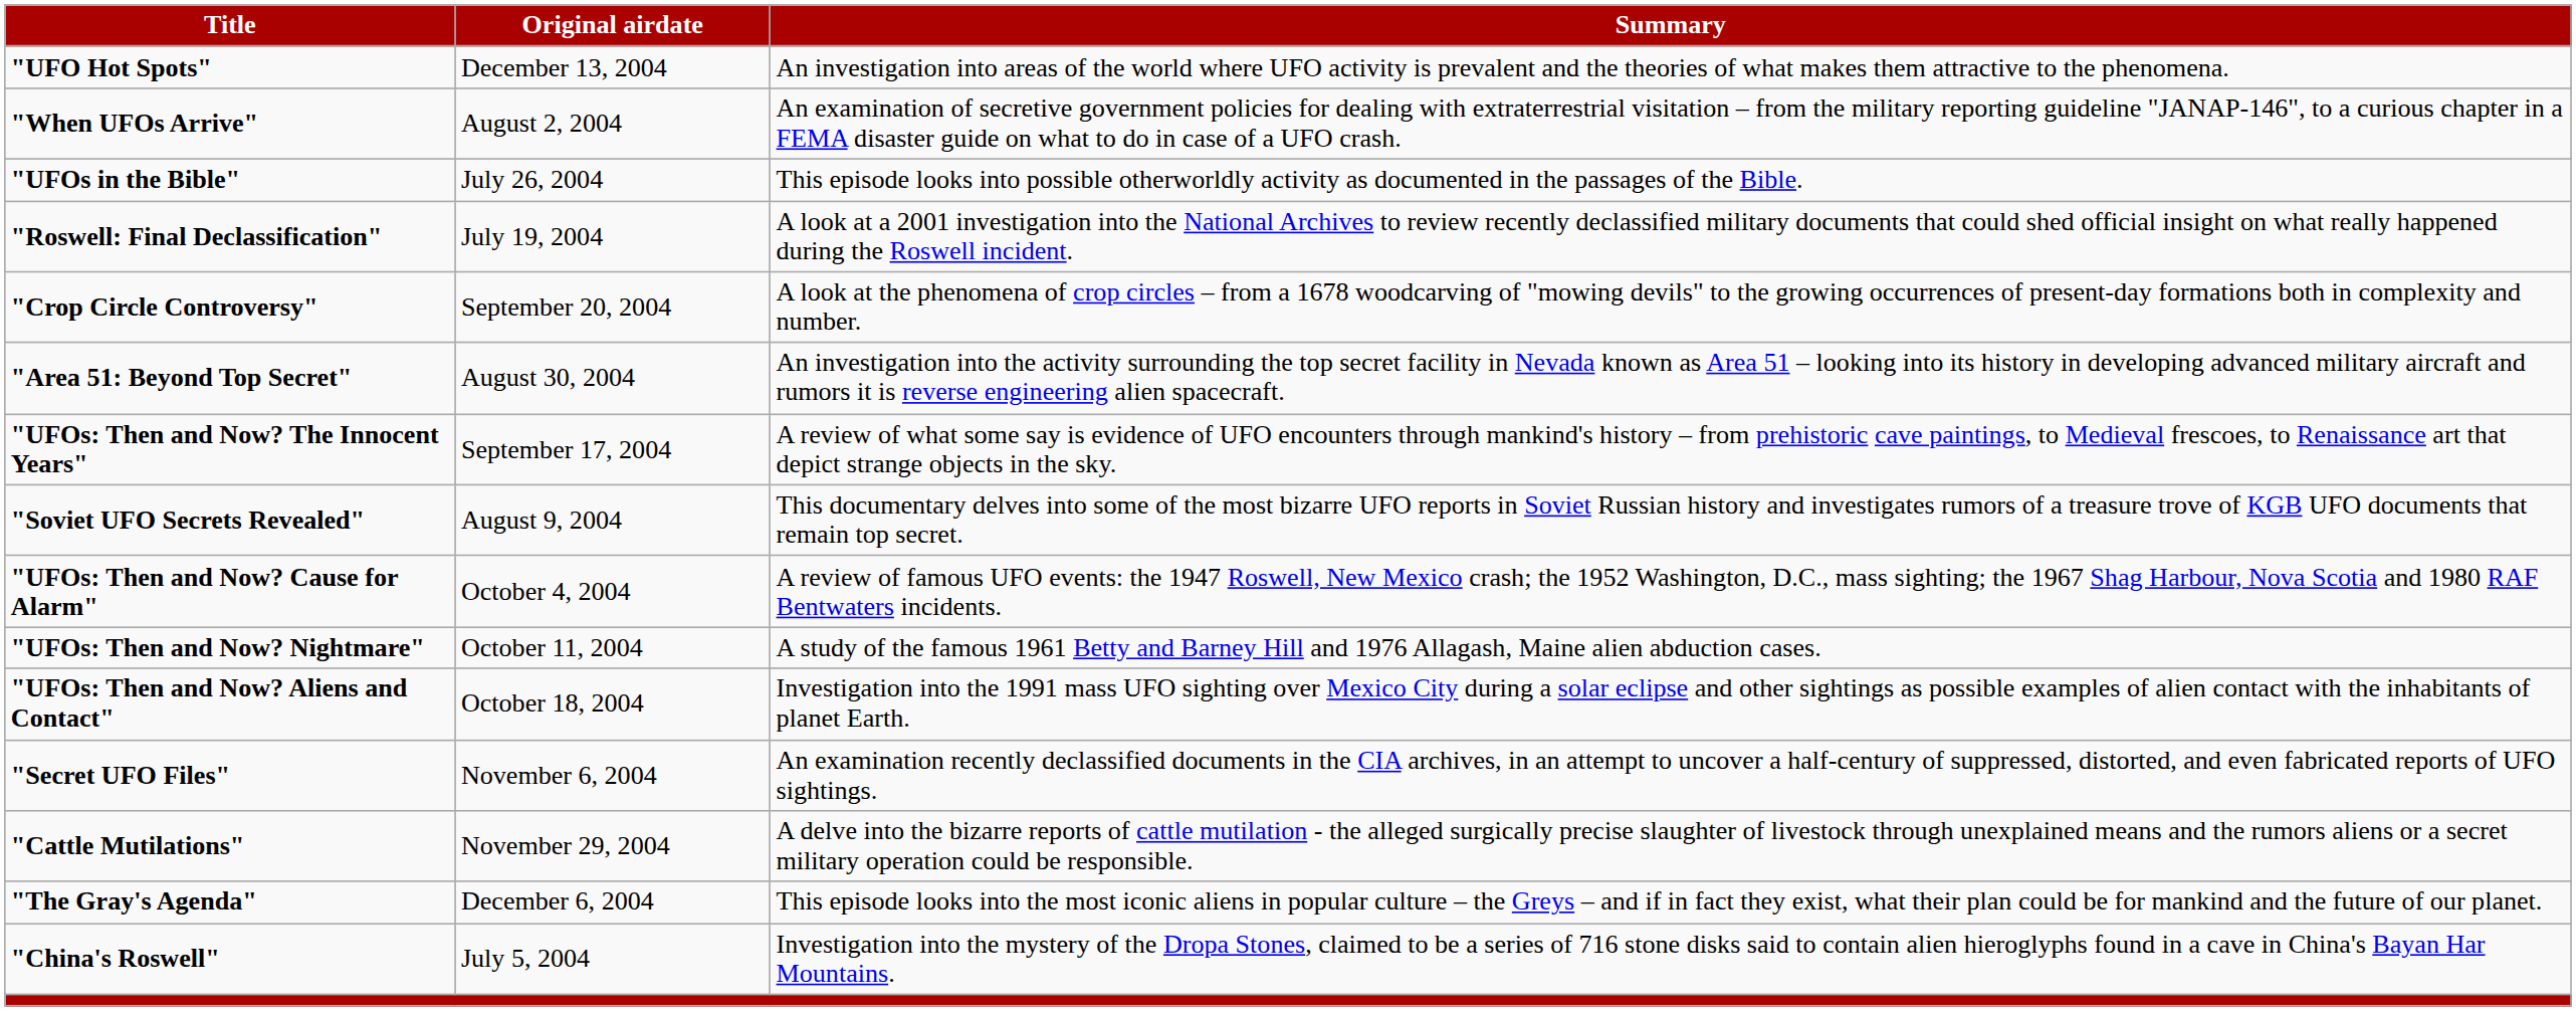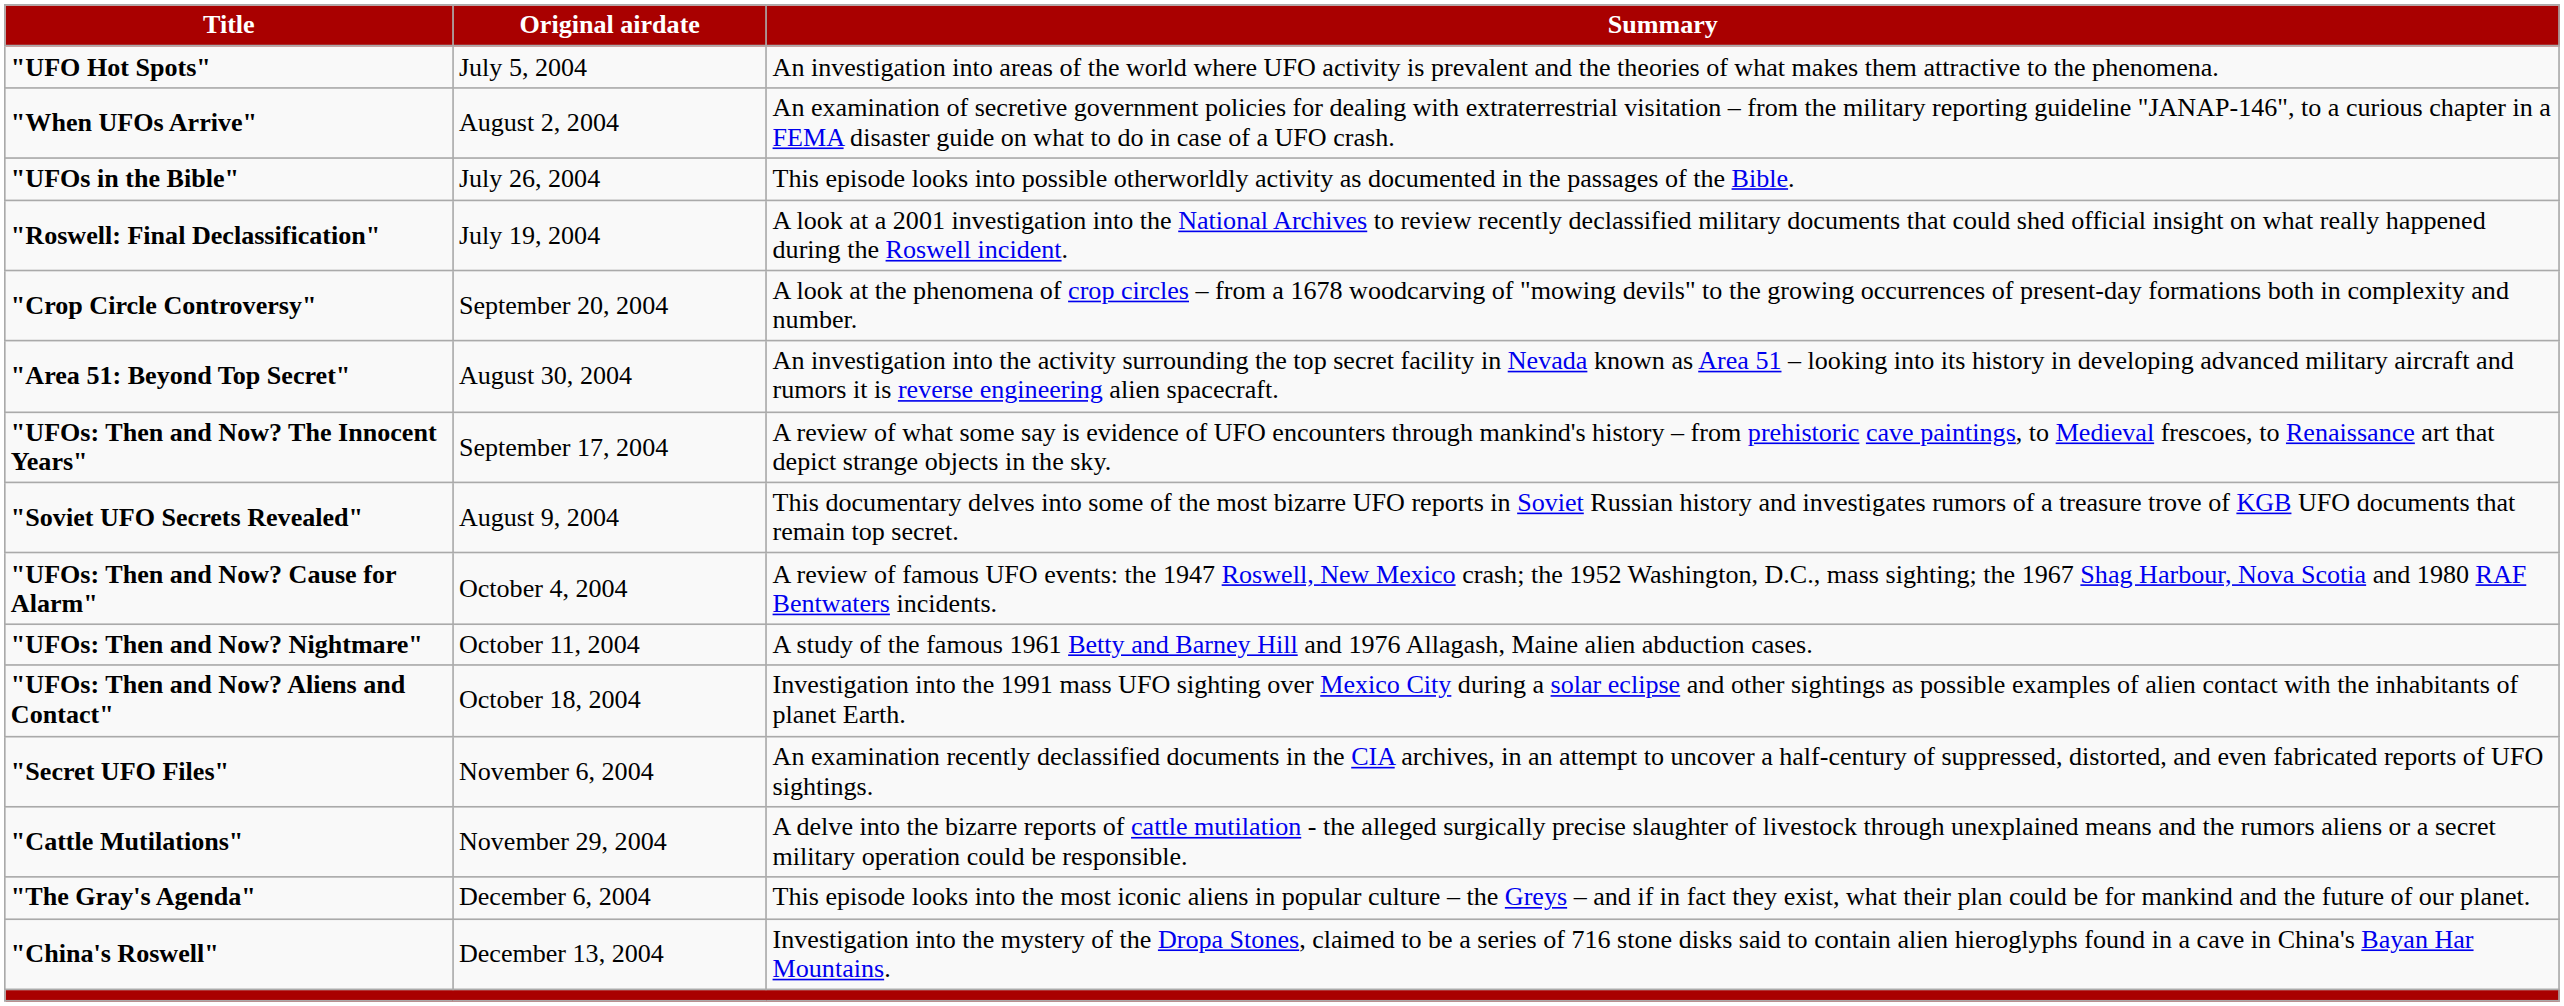"UFO Hot Spots" | Original airdate: December 13, 2004 -> July 5, 2004
"China's Roswell" | Original airdate: July 5, 2004 -> December 13, 2004
